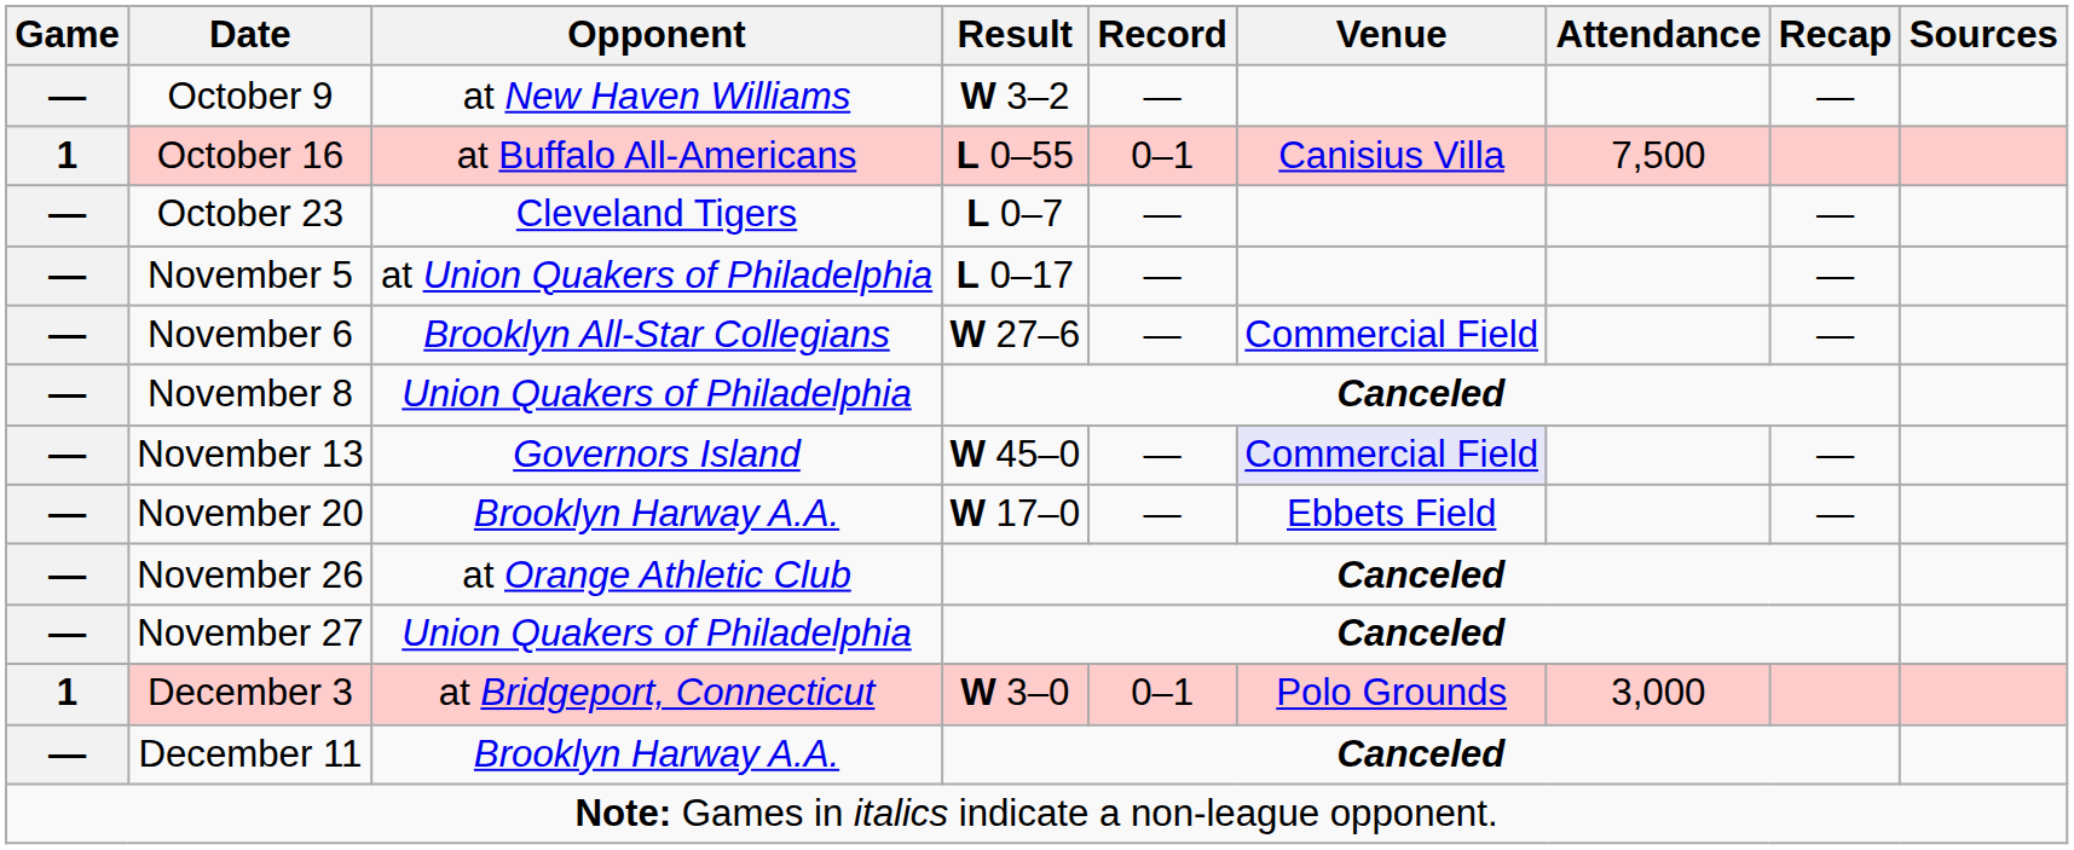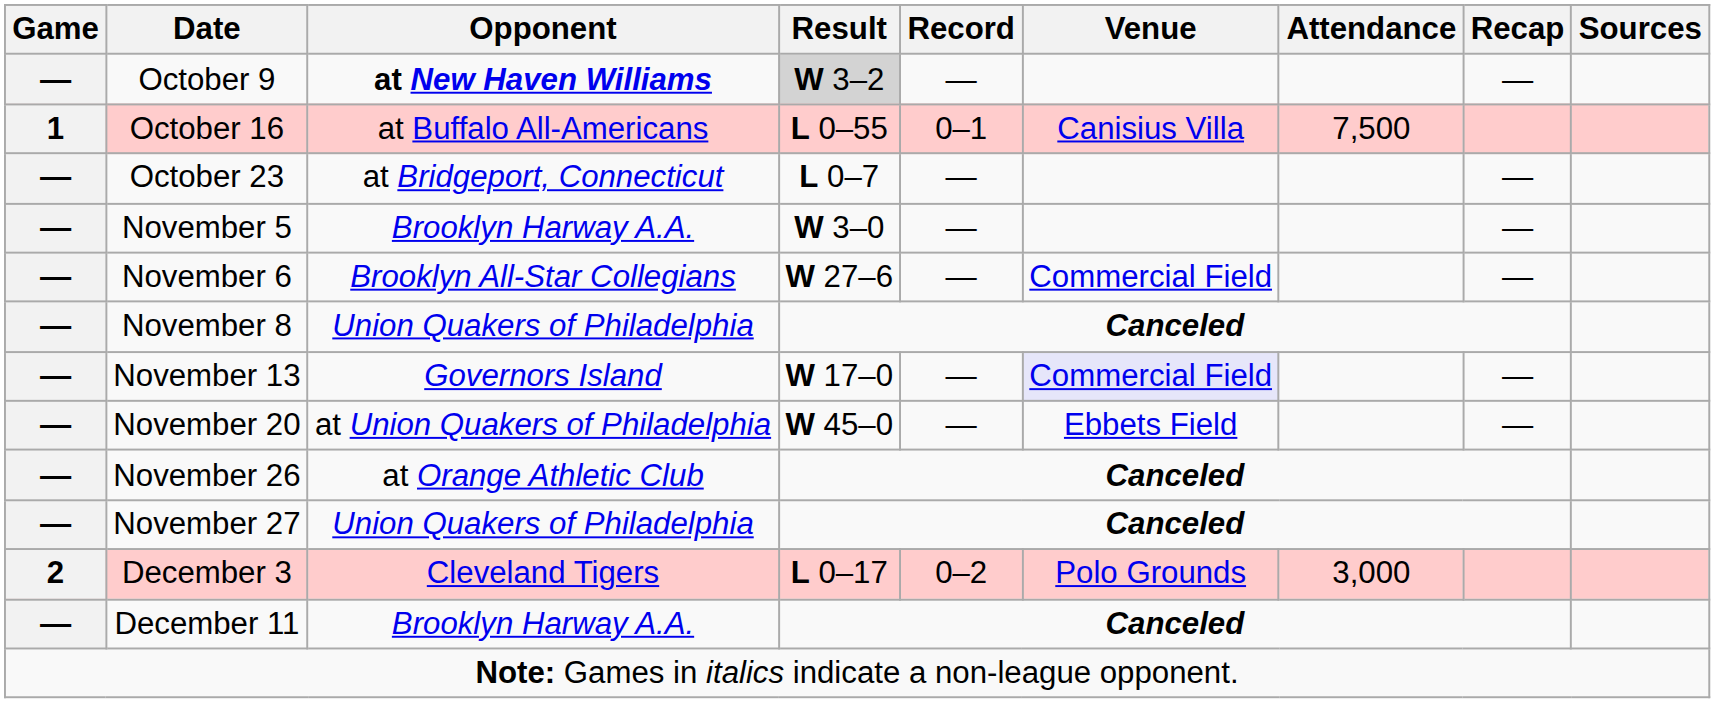October 9 | Opponent: normal -> bold
October 9 | Result: no background -> lightgrey background
October 23 | Opponent: Cleveland Tigers -> at Bridgeport, Connecticut
November 5 | Opponent: at Union Quakers of Philadelphia -> Brooklyn Harway A.A.
November 5 | Result: L 0–17 -> W 3–0
November 13 | Result: W 45–0 -> W 17–0
November 20 | Opponent: Brooklyn Harway A.A. -> at Union Quakers of Philadelphia
November 20 | Result: W 17–0 -> W 45–0
December 3 | Game: 1 -> 2
December 3 | Opponent: at Bridgeport, Connecticut -> Cleveland Tigers
December 3 | Result: W 3–0 -> L 0–17
December 3 | Record: 0–1 -> 0–2
